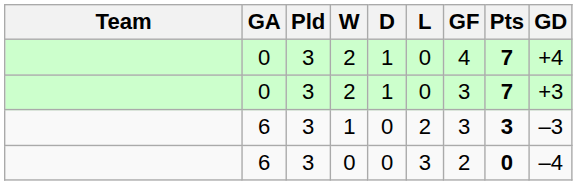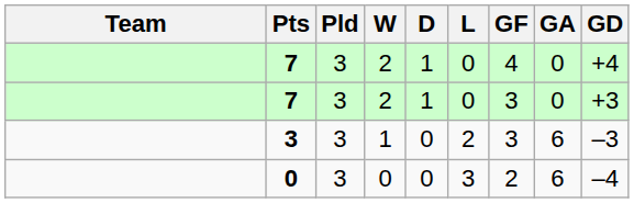columns swapped: Pts <-> GA
